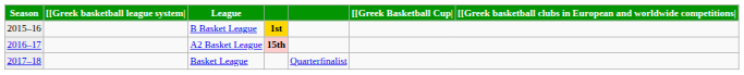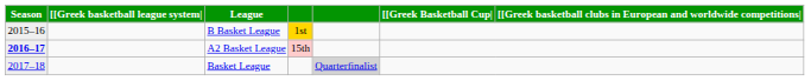B Basket League | column 4: bold -> normal
A2 Basket League | Season: normal -> bold
A2 Basket League | column 4: bold -> normal
Basket League | column 5: no background -> lightgrey background
